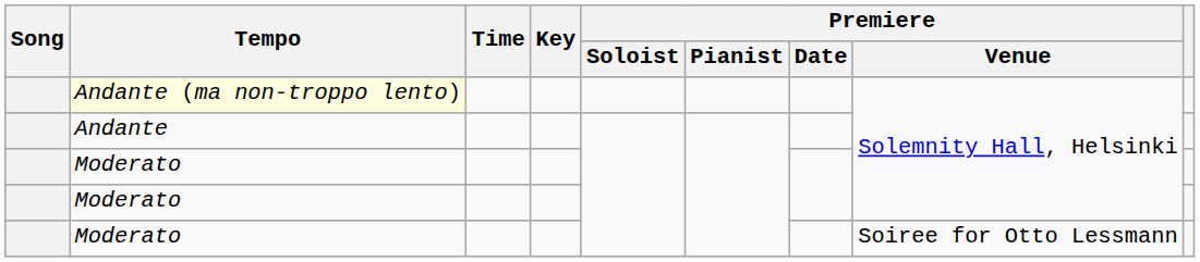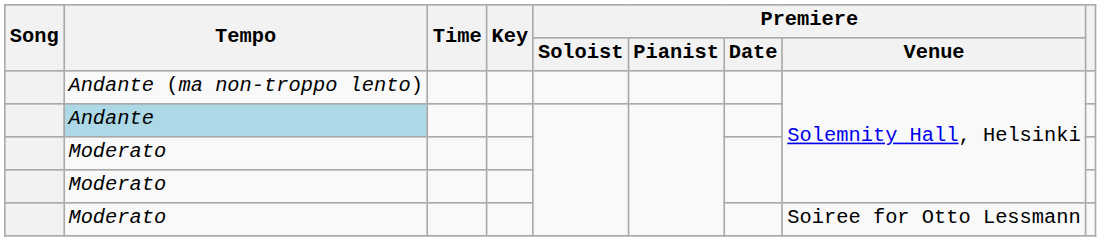Andante (ma non-troppo lento) | Tempo: lightyellow background -> no background
Andante | Tempo: no background -> lightblue background
